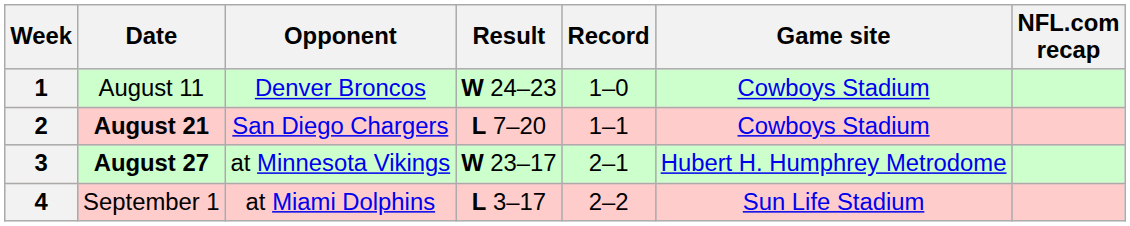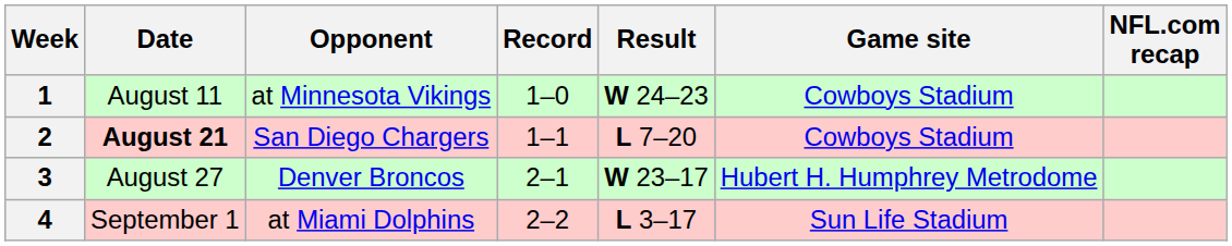columns swapped: Result <-> Record
1 | Opponent: Denver Broncos -> at Minnesota Vikings
3 | Date: bold -> normal
3 | Opponent: at Minnesota Vikings -> Denver Broncos
